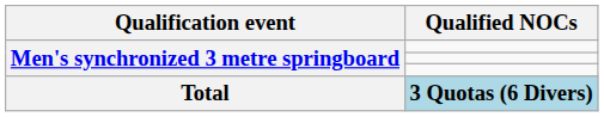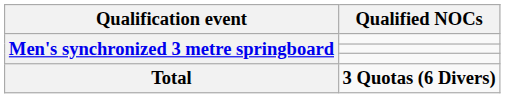row 5 | Qualified NOCs: lightblue background -> no background
